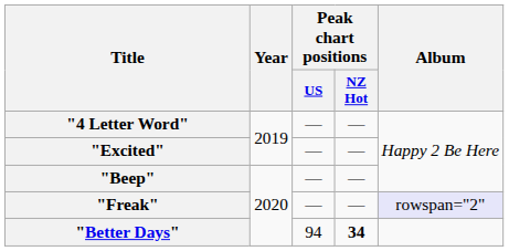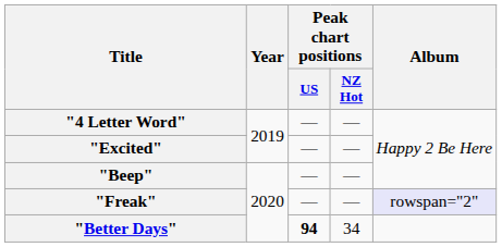"Better Days" | Peak chart positions / US: normal -> bold
"Better Days" | Peak chart positions / NZ Hot: bold -> normal
